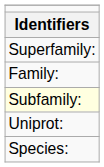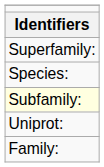row 4 | column 1: Family: -> Species:
row 7 | column 1: Species: -> Family:
